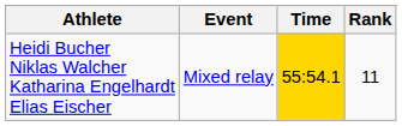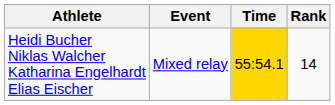row 2 | Rank: 11 -> 14
